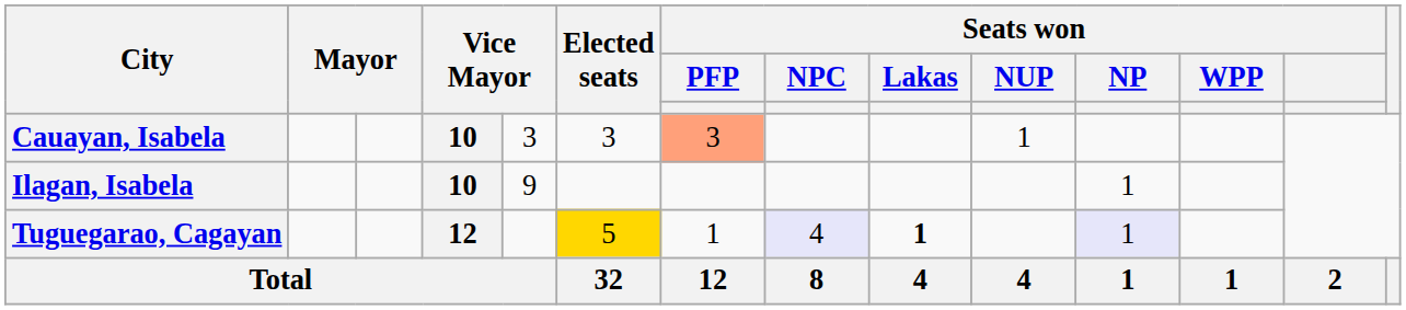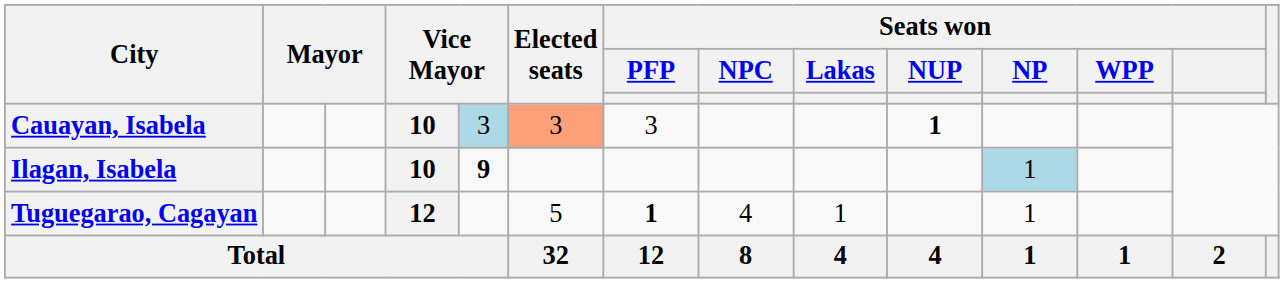Cauayan, Isabela | column 5: no background -> lightblue background
Cauayan, Isabela | Elected seats: no background -> lightsalmon background
Cauayan, Isabela | Seats won / PFP: lightsalmon background -> no background
Cauayan, Isabela | Seats won / NUP: normal -> bold
Ilagan, Isabela | column 5: normal -> bold
Ilagan, Isabela | Seats won / NP: no background -> lightblue background
Tuguegarao, Cagayan | Elected seats: gold background -> no background
Tuguegarao, Cagayan | Seats won / PFP: normal -> bold
Tuguegarao, Cagayan | Seats won / NPC: lavender background -> no background
Tuguegarao, Cagayan | Seats won / Lakas: bold -> normal
Tuguegarao, Cagayan | Seats won / NP: lavender background -> no background
